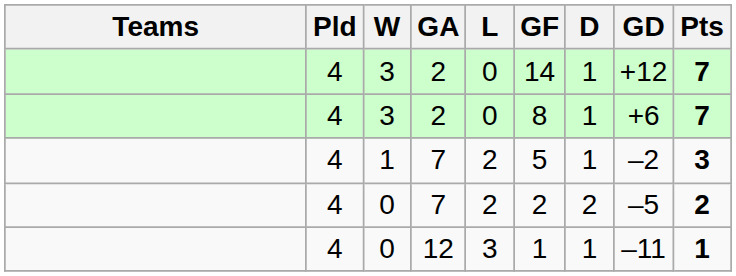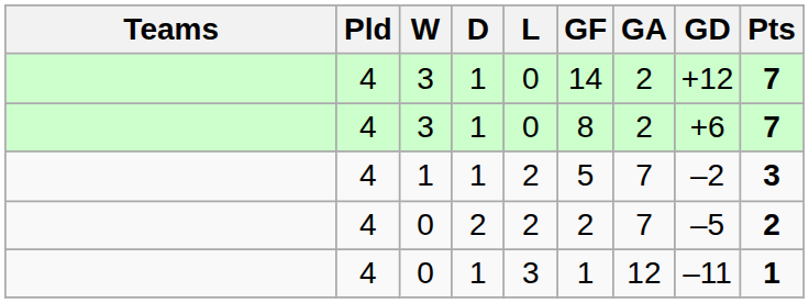columns swapped: D <-> GA
